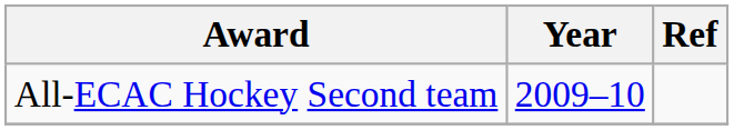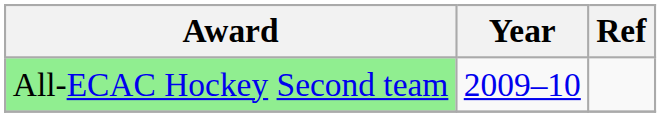row 2 | Award: no background -> lightgreen background
